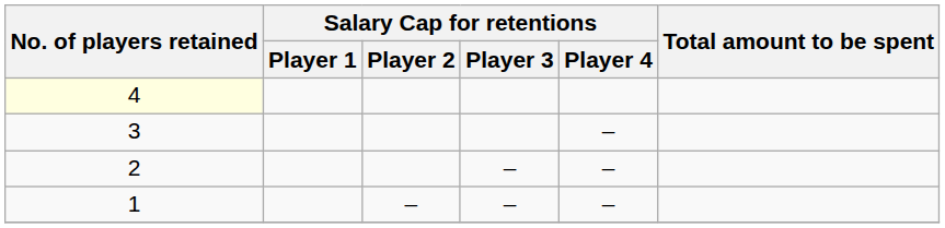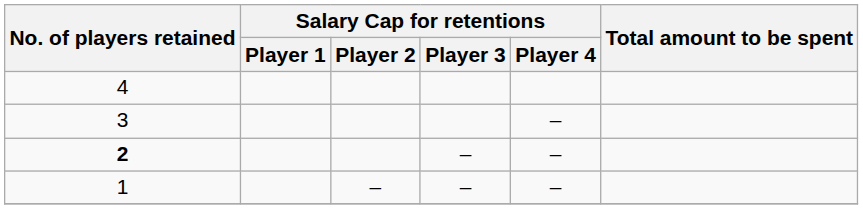4 | No. of players retained: lightyellow background -> no background
2 | No. of players retained: normal -> bold
